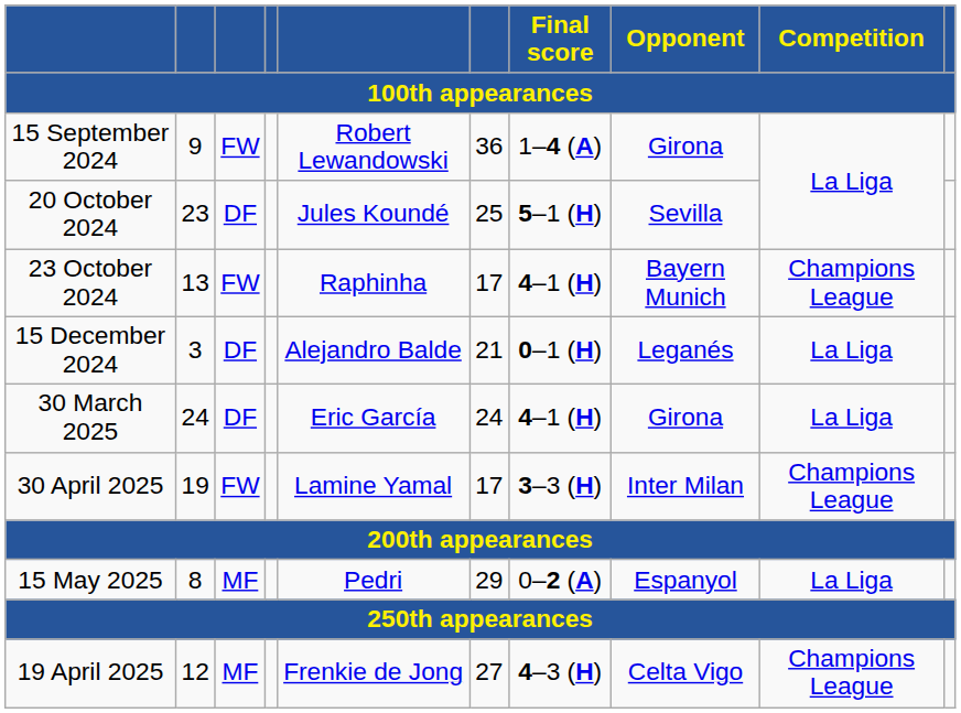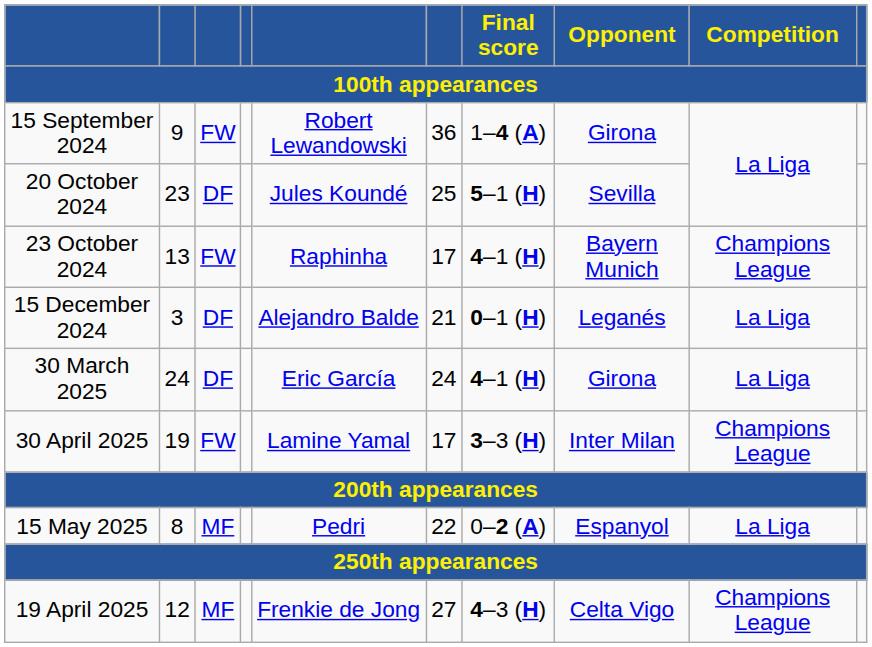15 May 2025 | column 6: 29 -> 22
